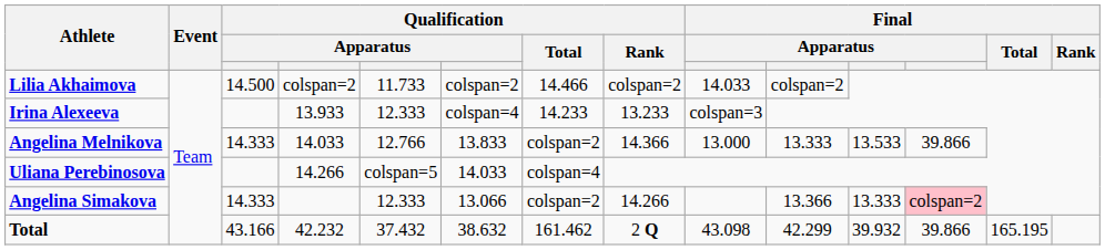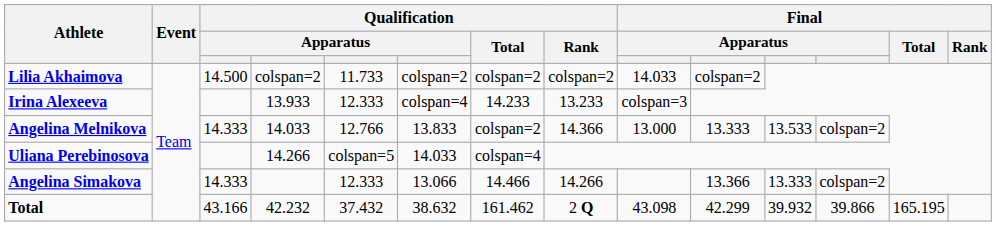Lilia Akhaimova | Qualification / Total: 14.466 -> colspan=2
Angelina Melnikova | column 12: 39.866 -> colspan=2
Angelina Simakova | Qualification / Total: colspan=2 -> 14.466
Angelina Simakova | column 12: pink background -> no background
